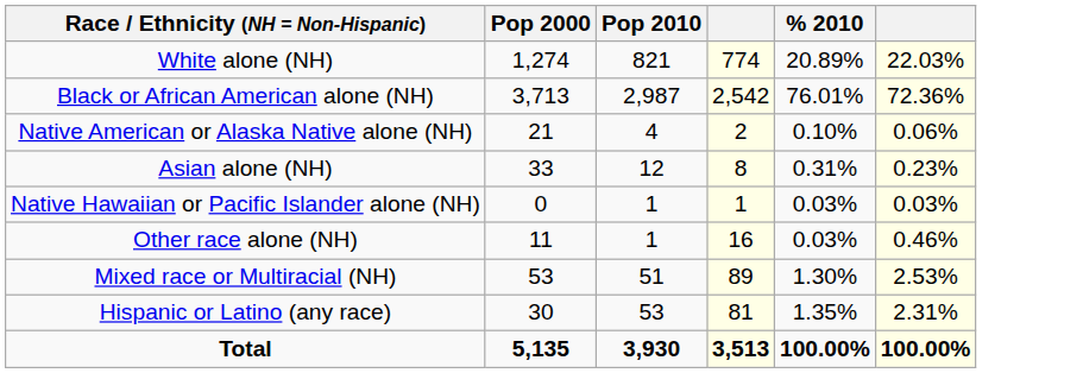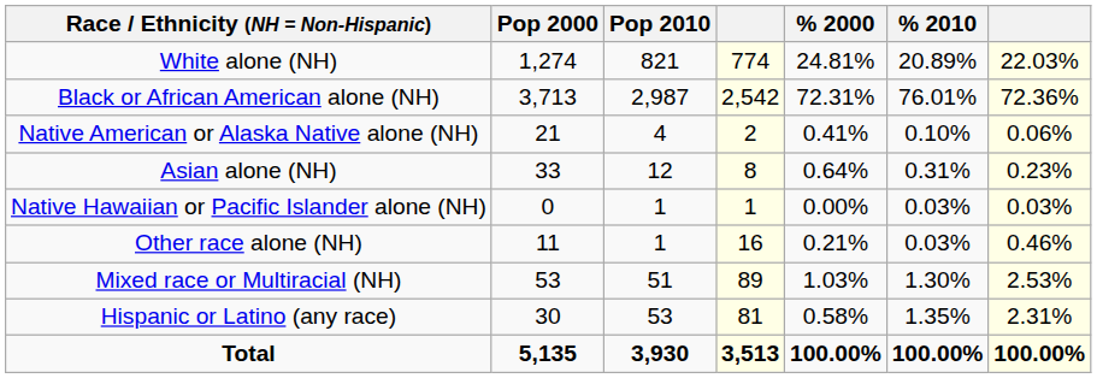+ column: % 2000 | 24.81% | 72.31% | 0.41% | 0.64% | 0.00% | 0.21% | 1.03% | 0.58% | 100.00%
